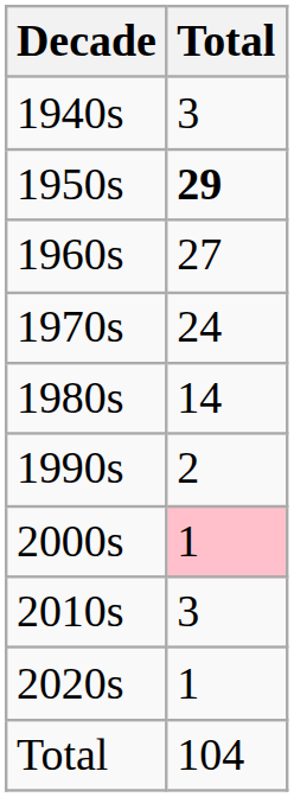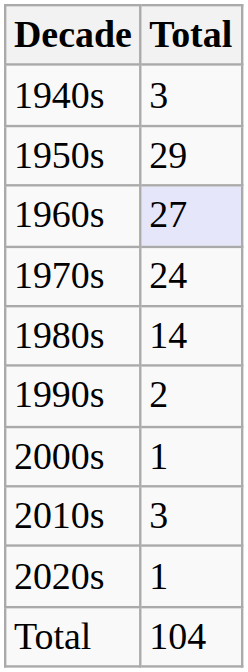1950s | Total: bold -> normal
1960s | Total: no background -> lavender background
2000s | Total: pink background -> no background
